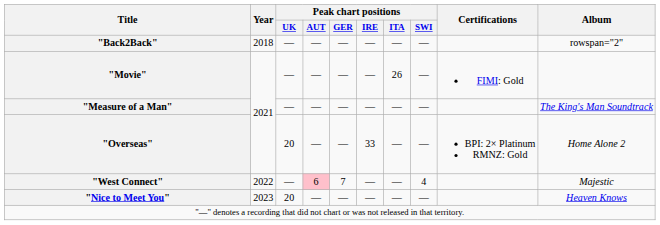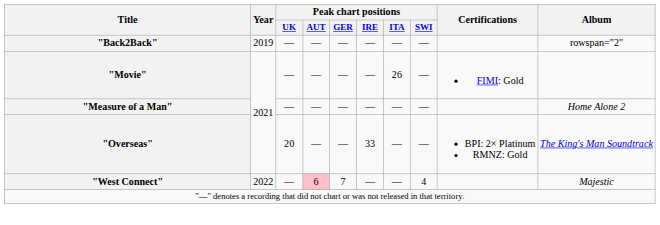"Back2Back" | Year: 2018 -> 2019
"Measure of a Man" | Album: The King's Man Soundtrack -> Home Alone 2
"Overseas" | Album: Home Alone 2 -> The King's Man Soundtrack
- row: "Nice to Meet You" | 2023 | 20 | — | — | — | — | — | Heaven Knows
